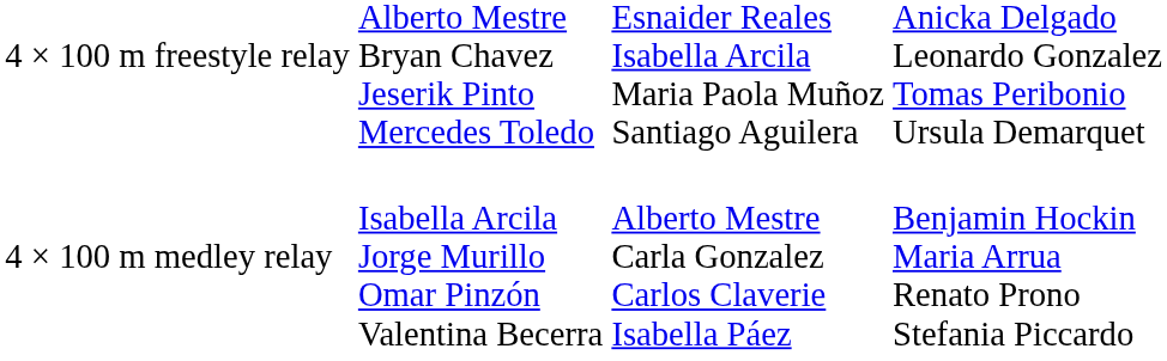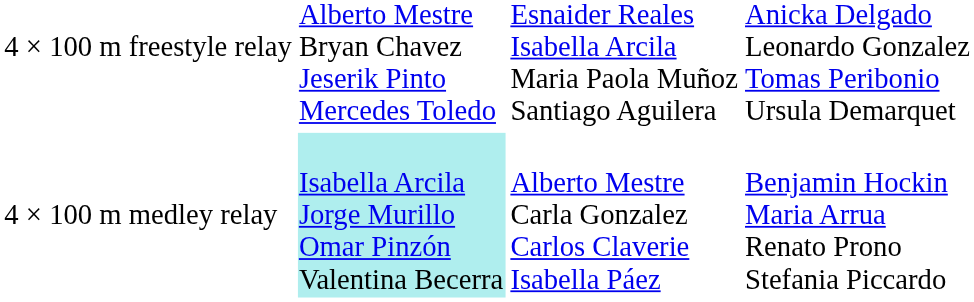4 × 100 m medley relay | column 2: no background -> paleturquoise background
